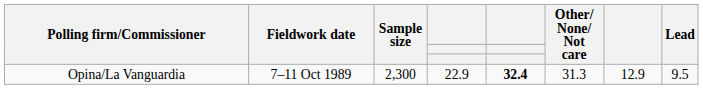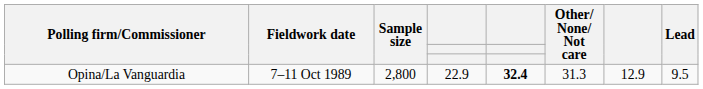Opina/La Vanguardia | Sample size: 2,300 -> 2,800
